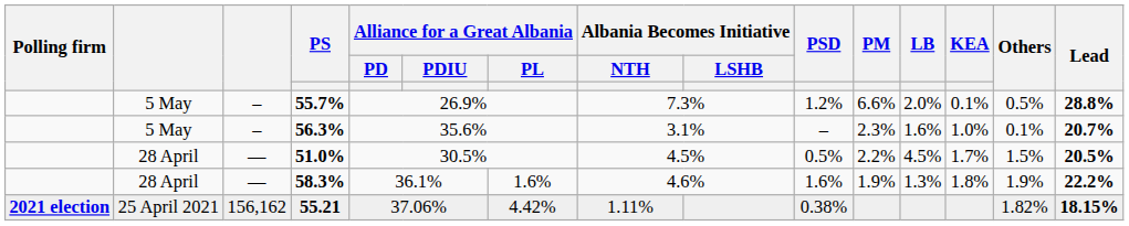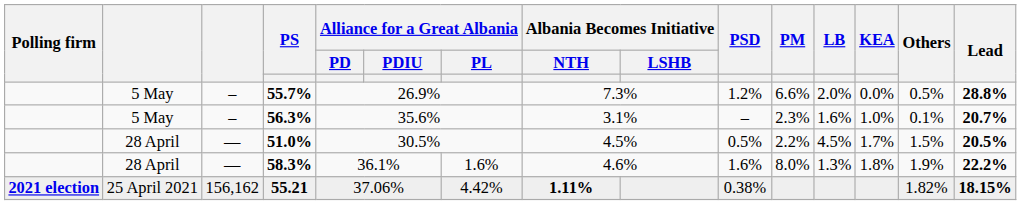55.7% | KEA: 0.1% -> 0.0%
58.3% | PM: 1.9% -> 8.0%
55.21 | Albania Becomes Initiative / NTH: normal -> bold
